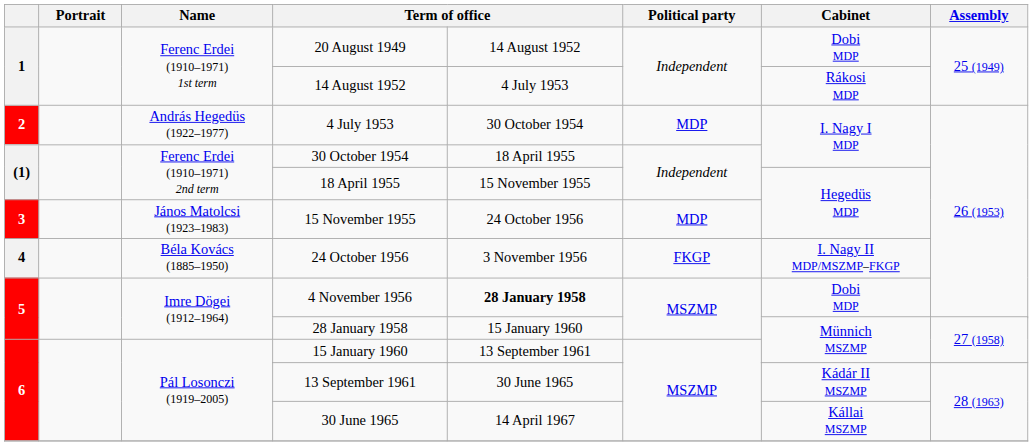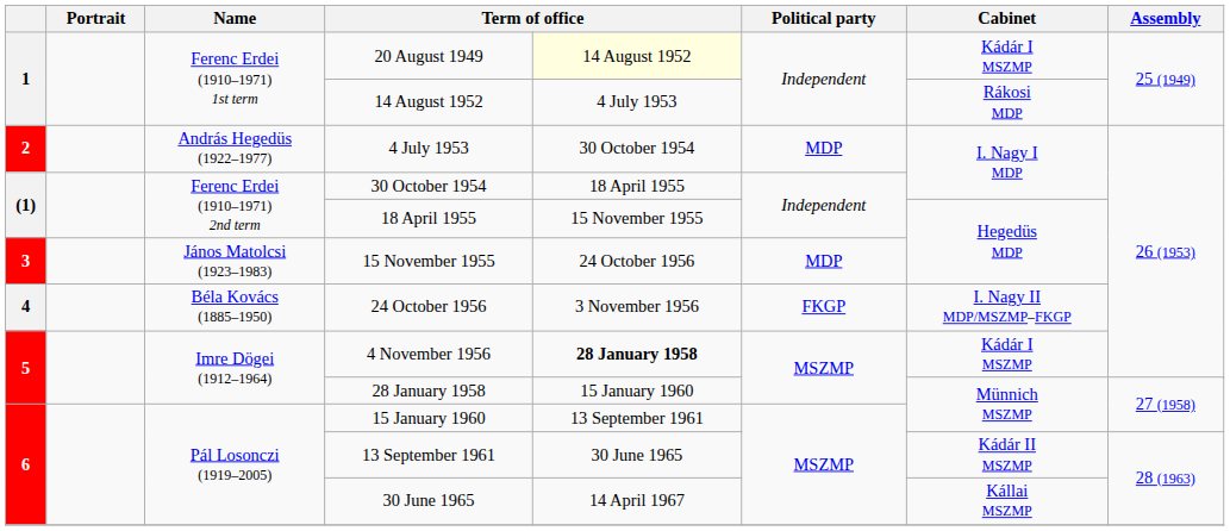20 August 1949 | column 5: no background -> lightyellow background
20 August 1949 | Cabinet: Dobi MDP -> Kádár I MSZMP
4 November 1956 | Cabinet: Dobi MDP -> Kádár I MSZMP
